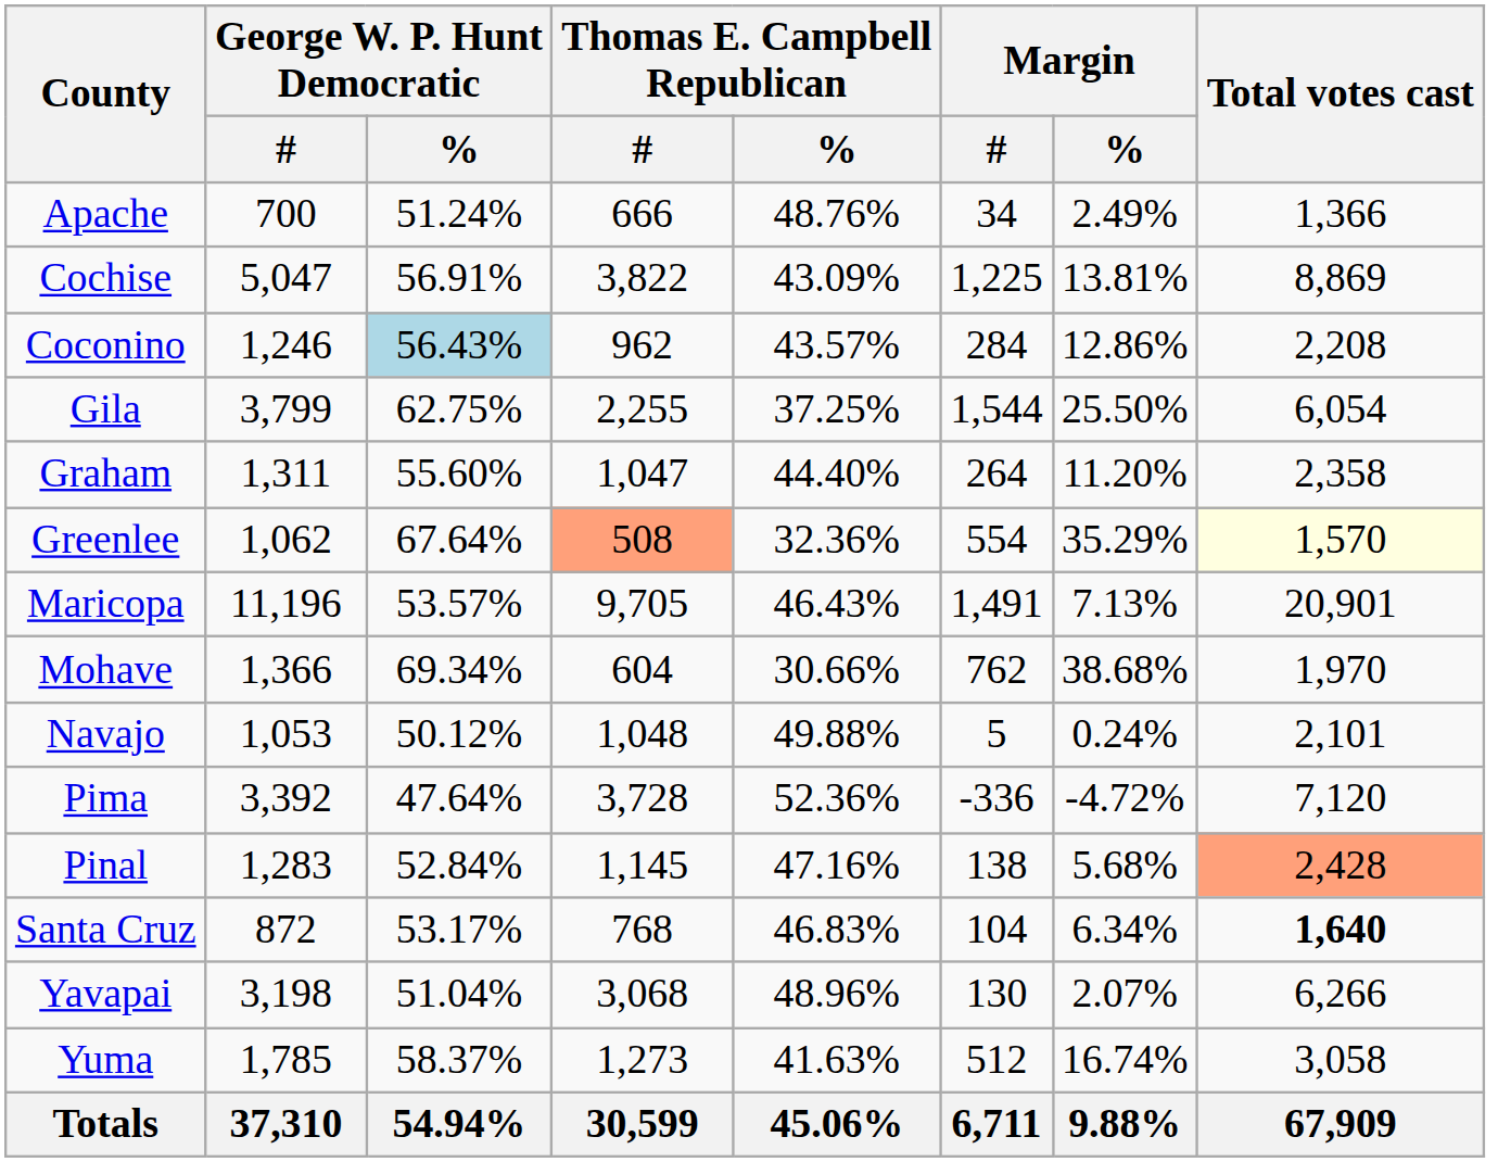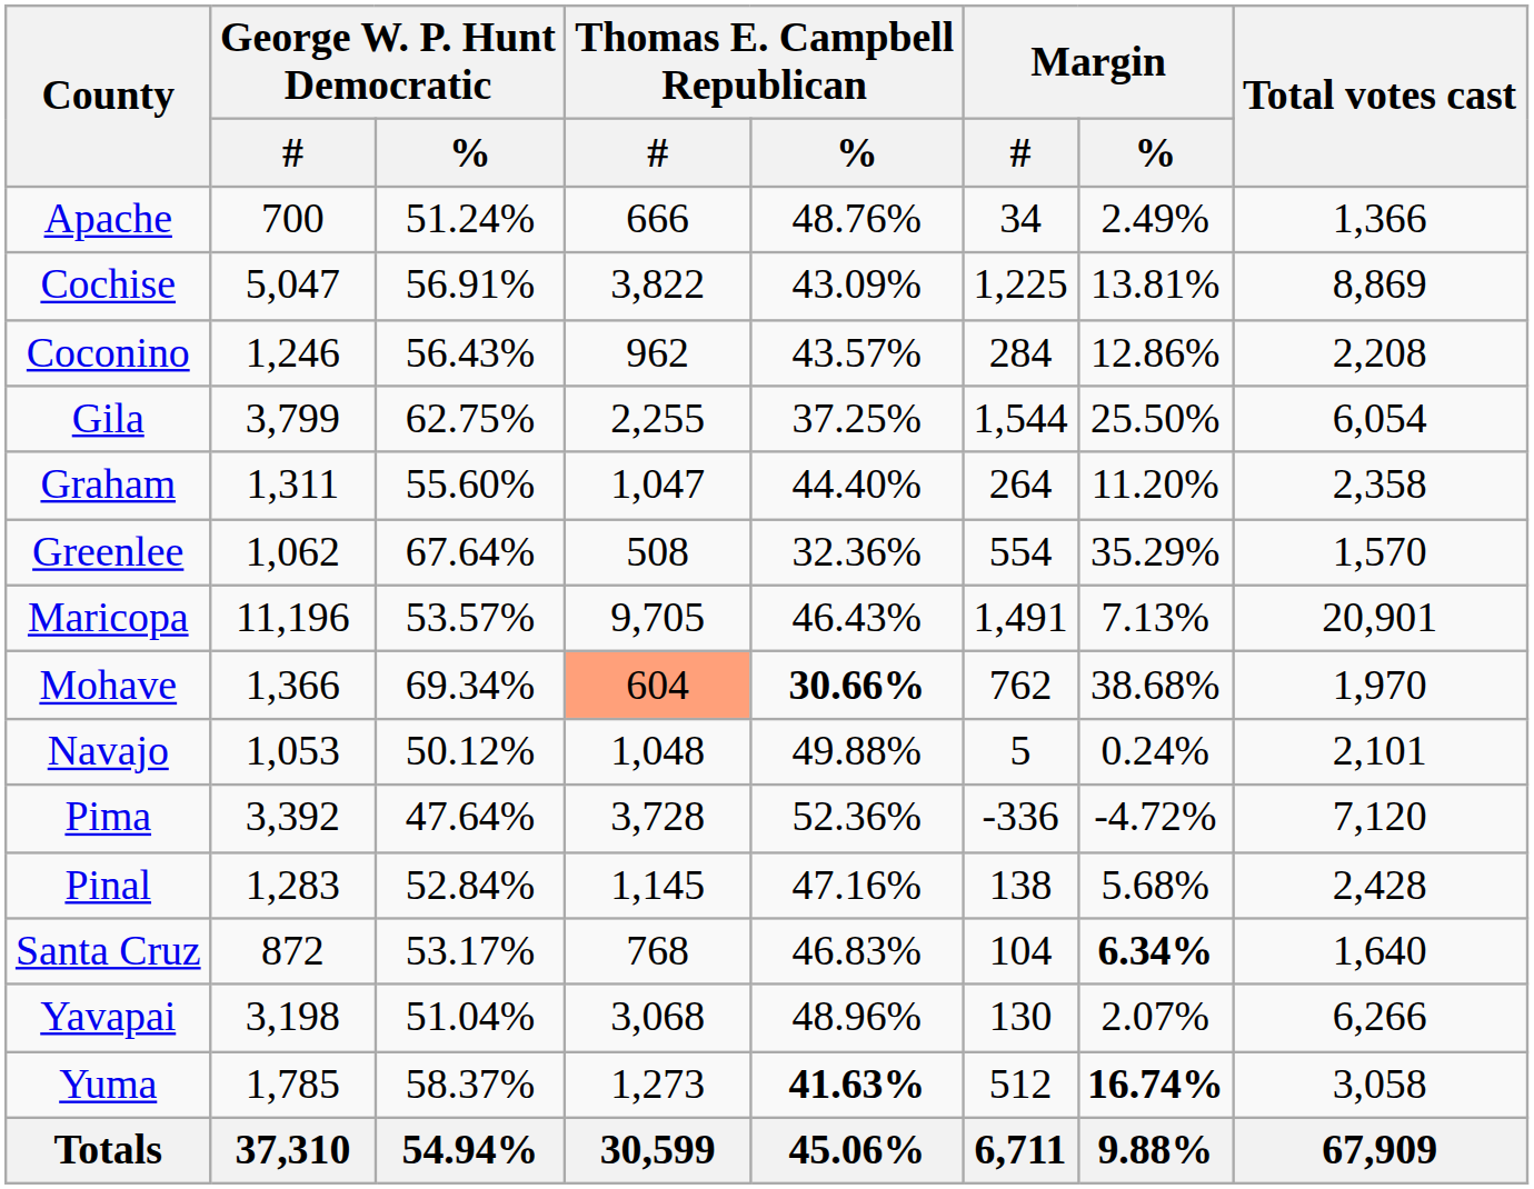Coconino | George W. P. Hunt Democratic / %: lightblue background -> no background
Greenlee | Thomas E. Campbell Republican / #: lightsalmon background -> no background
Greenlee | Total votes cast: lightyellow background -> no background
Mohave | Thomas E. Campbell Republican / #: no background -> lightsalmon background
Mohave | Thomas E. Campbell Republican / %: normal -> bold
Pinal | Total votes cast: lightsalmon background -> no background
Santa Cruz | Margin / %: normal -> bold
Santa Cruz | Total votes cast: bold -> normal
Yuma | Thomas E. Campbell Republican / %: normal -> bold
Yuma | Margin / %: normal -> bold
